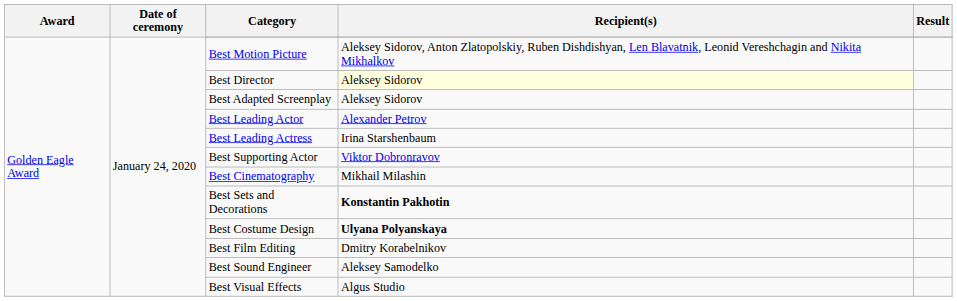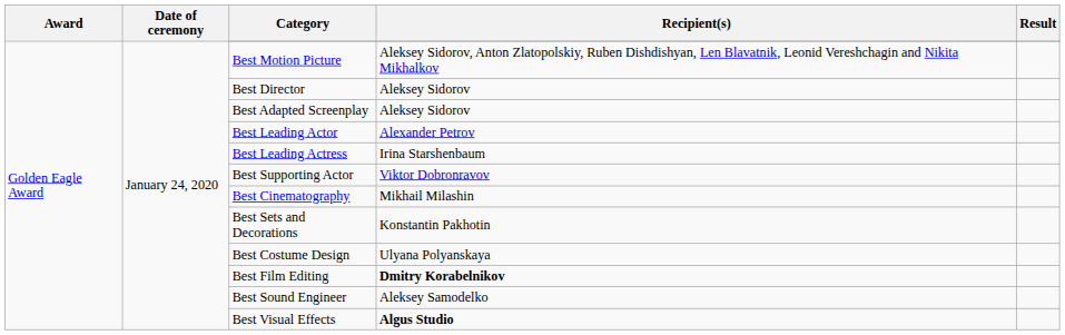Best Director | Recipient(s): lightyellow background -> no background
Best Sets and Decorations | Recipient(s): bold -> normal
Best Costume Design | Recipient(s): bold -> normal
Best Film Editing | Recipient(s): normal -> bold
Best Visual Effects | Recipient(s): normal -> bold
